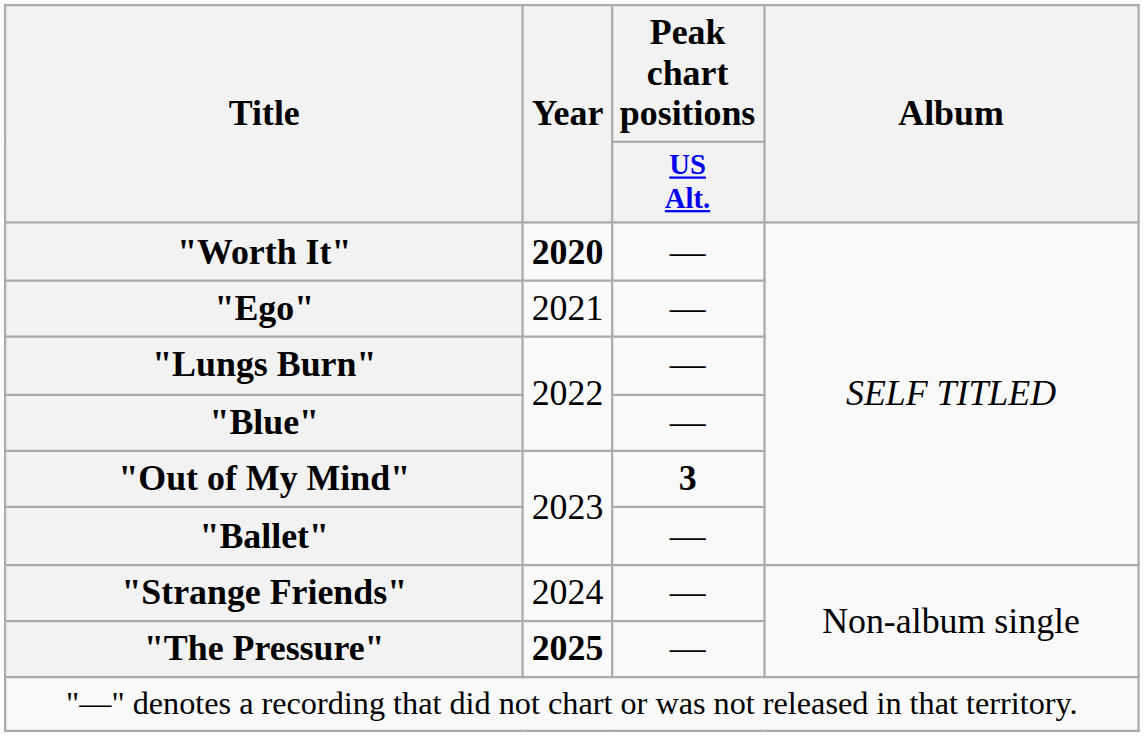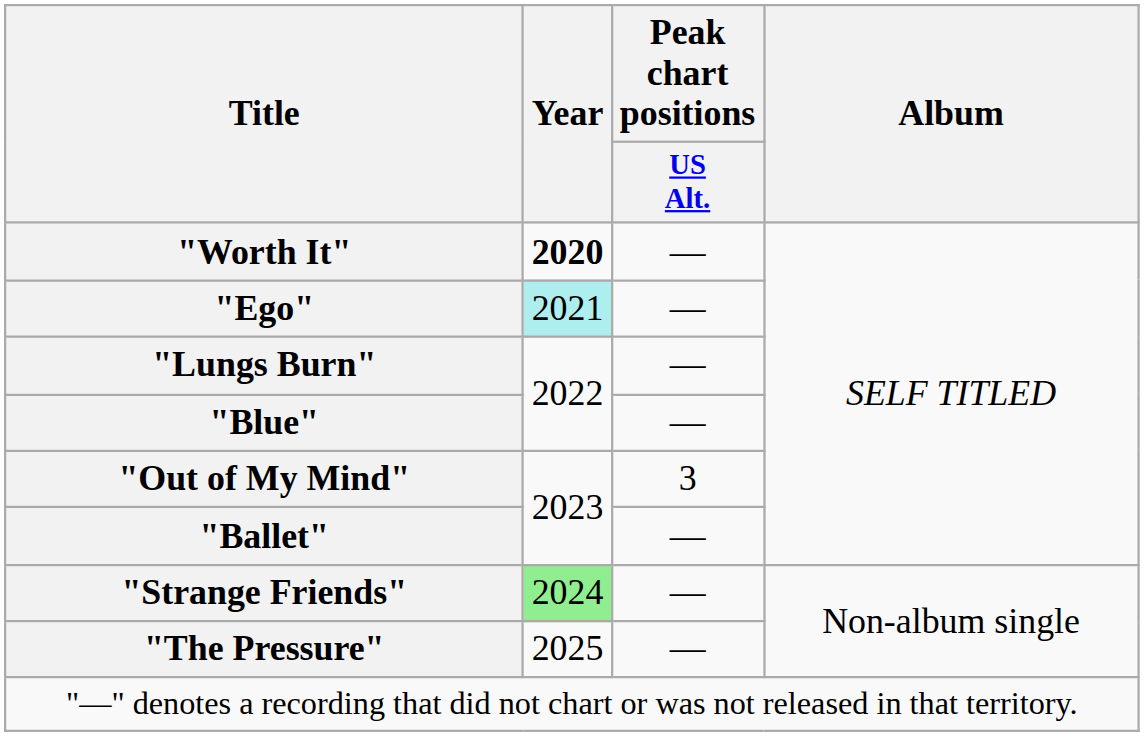"Ego" | Year: no background -> paleturquoise background
"Out of My Mind" | Peak chart positions / US Alt.: bold -> normal
"Strange Friends" | Year: no background -> lightgreen background
"The Pressure" | Year: bold -> normal
